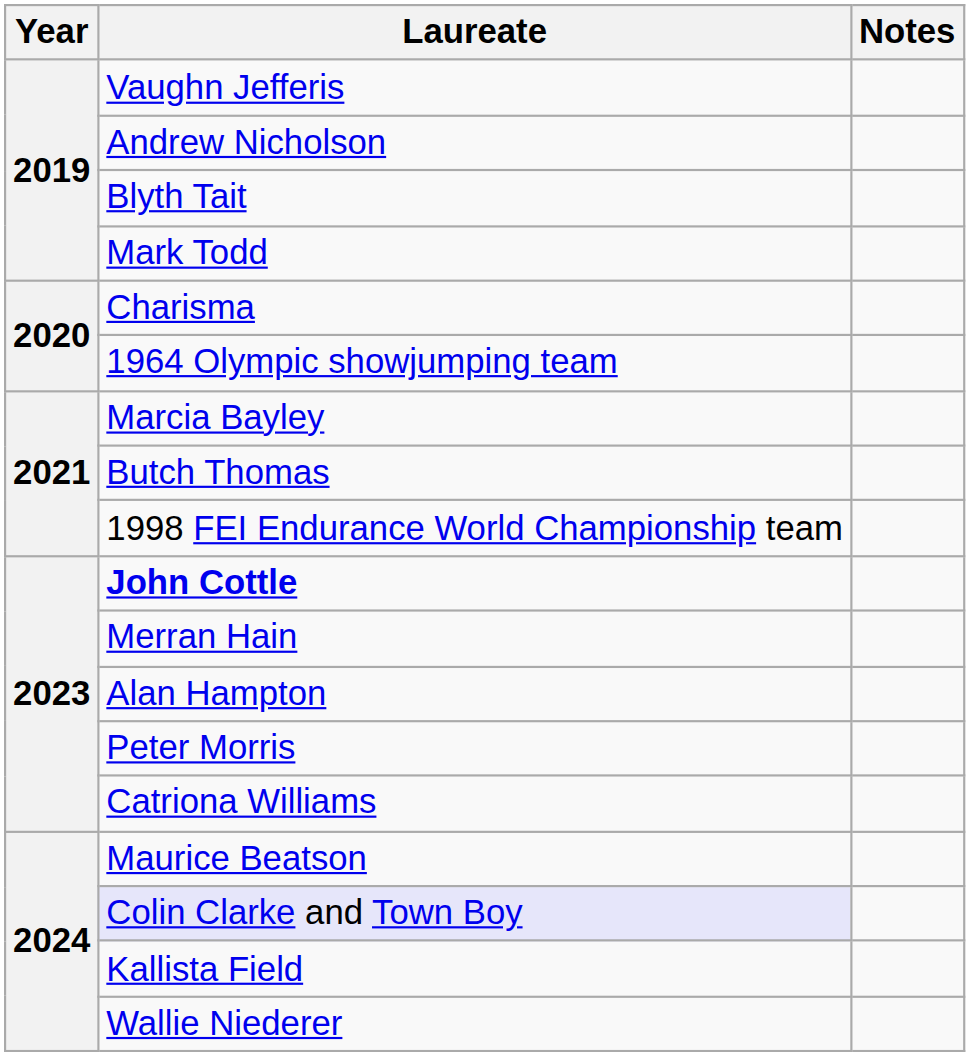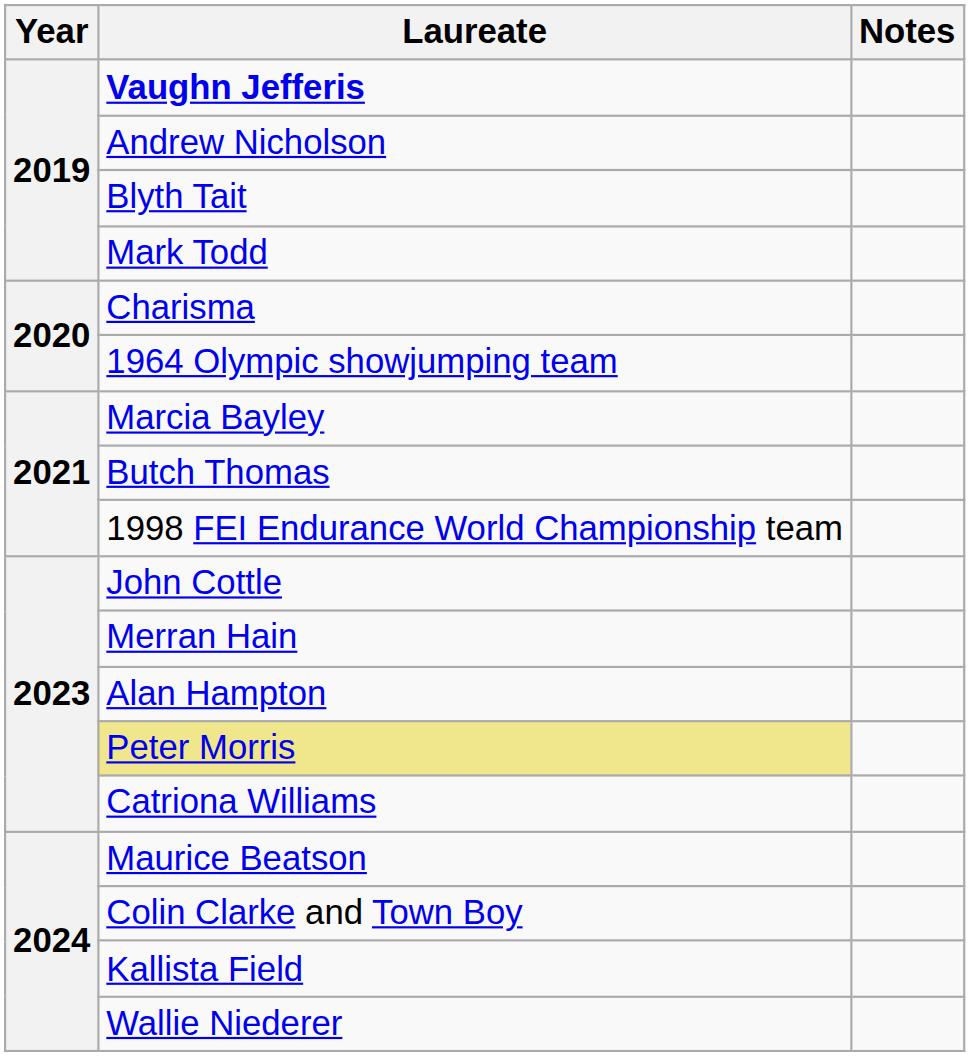Vaughn Jefferis | Laureate: normal -> bold
John Cottle | Laureate: bold -> normal
Peter Morris | Laureate: no background -> khaki background
Colin Clarke and Town Boy | Laureate: lavender background -> no background
